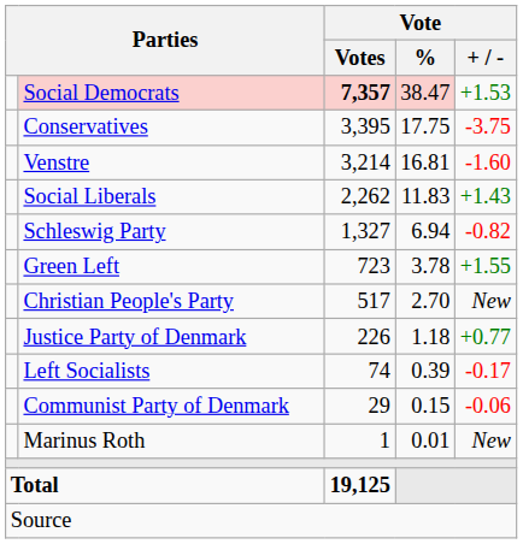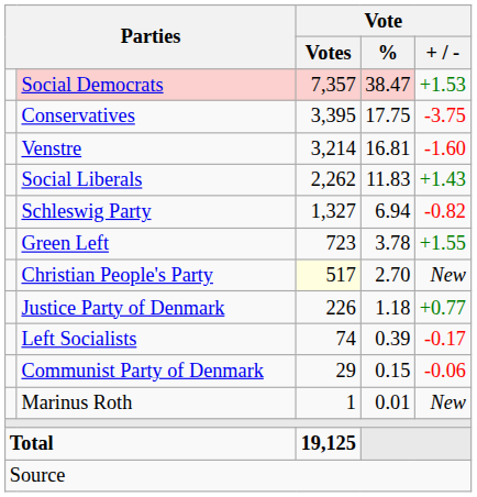Social Democrats | Vote / Votes: bold -> normal
Christian People's Party | Vote / Votes: no background -> lightyellow background
